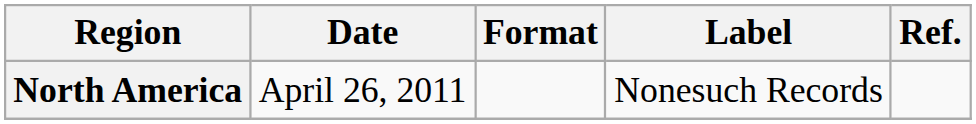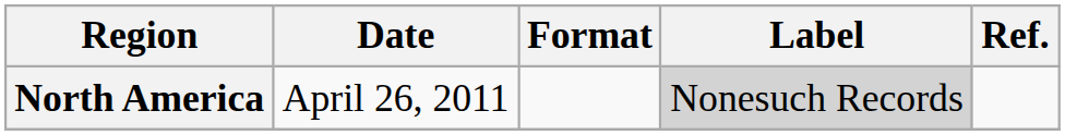North America | Label: no background -> lightgrey background
